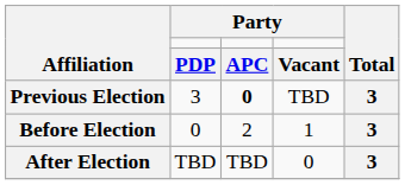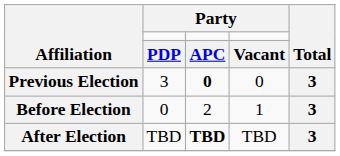Previous Election | column 4: TBD -> 0
After Election | column 3: normal -> bold
After Election | column 4: 0 -> TBD
